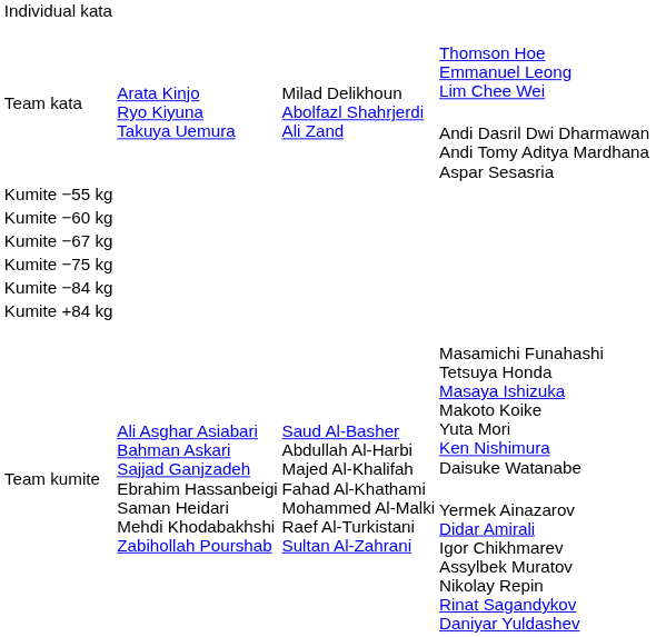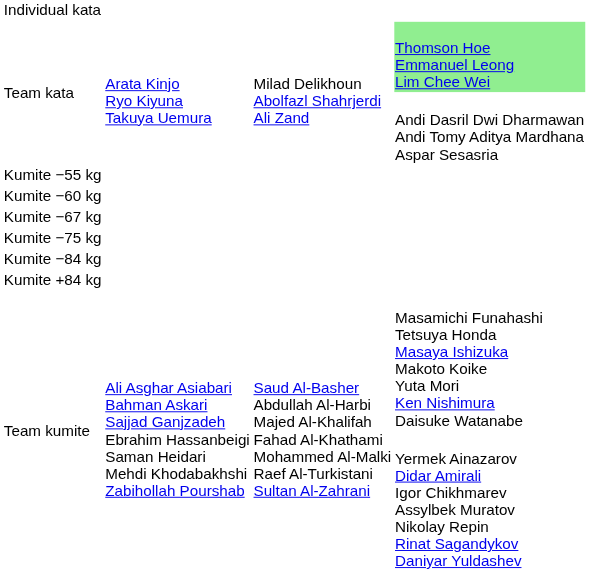Team kata / Thomson Hoe Emmanuel Leong Lim Chee Wei | column 4: no background -> lightgreen background
